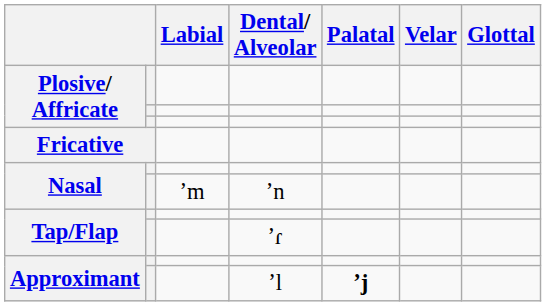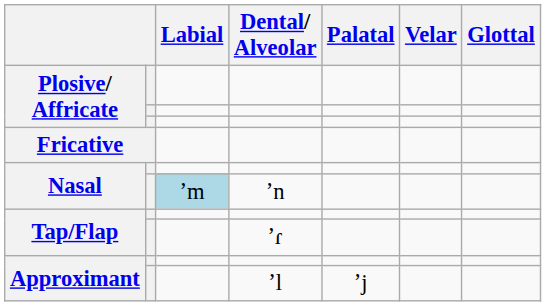Nasal / ʼn | Labial: no background -> lightblue background
Approximant / ʼl | Palatal: bold -> normal
